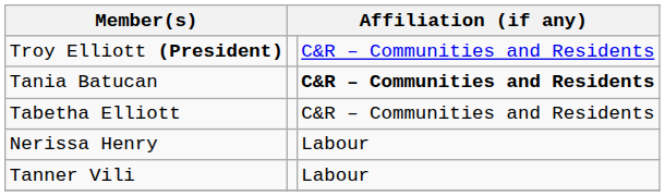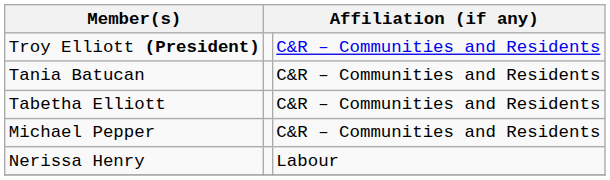Tania Batucan | column 3: bold -> normal
+ row: Michael Pepper | C&R – Communities and Residents
- row: Tanner Vili | Labour
